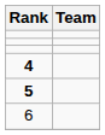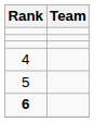row 5 | Rank: bold -> normal
row 6 | Rank: bold -> normal
row 7 | Rank: normal -> bold
